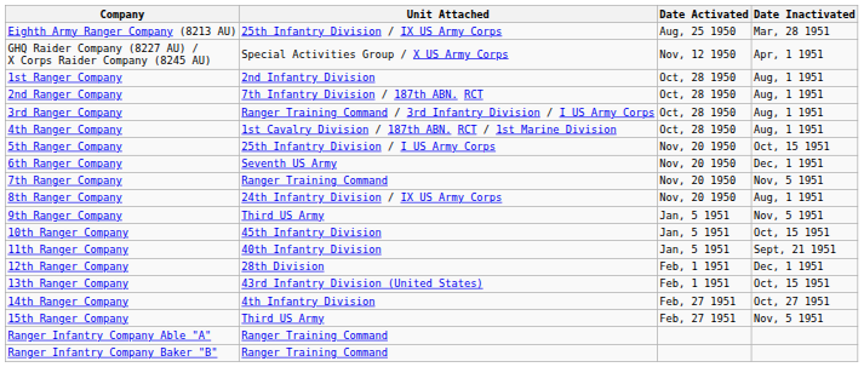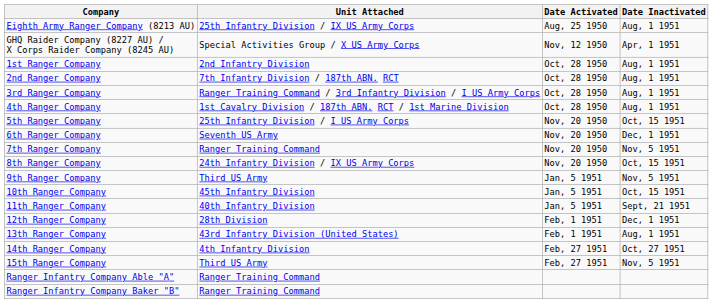Eighth Army Ranger Company (8213 AU) | Date Inactivated: Mar, 28 1951 -> Aug, 1 1951
8th Ranger Company | Date Inactivated: Aug, 1 1951 -> Oct, 15 1951
13th Ranger Company | Date Inactivated: Oct, 15 1951 -> Aug, 1 1951
